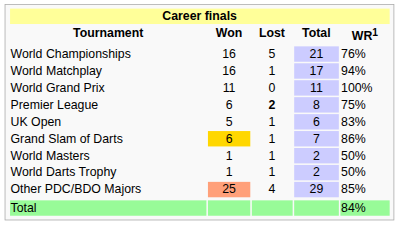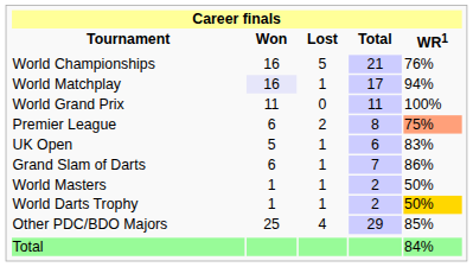World Matchplay | Won: no background -> lavender background
Premier League | Lost: bold -> normal
Premier League | WR1: no background -> lightsalmon background
Grand Slam of Darts | Won: gold background -> no background
World Darts Trophy | WR1: no background -> gold background
Other PDC/BDO Majors | Won: lightsalmon background -> no background
